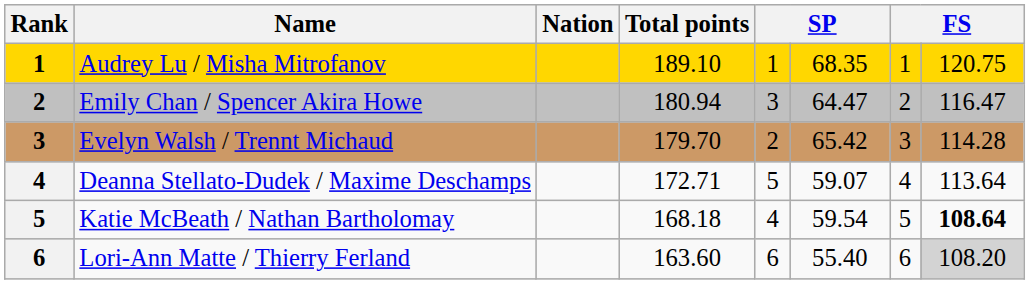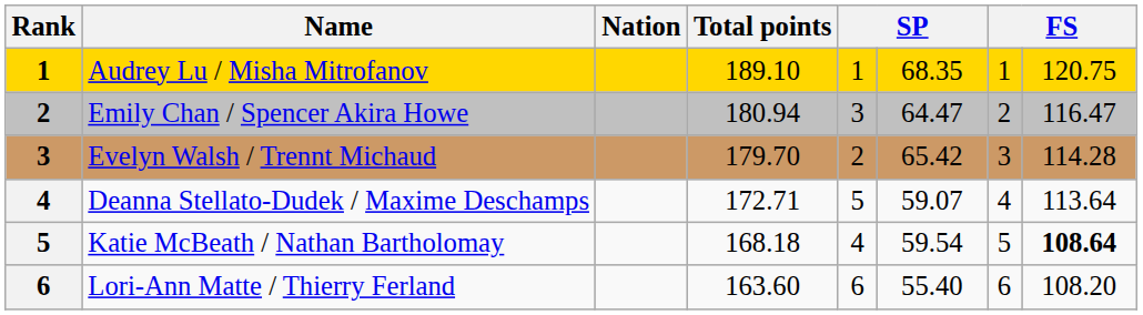Lori-Ann Matte / Thierry Ferland | column 8: lightgrey background -> no background
